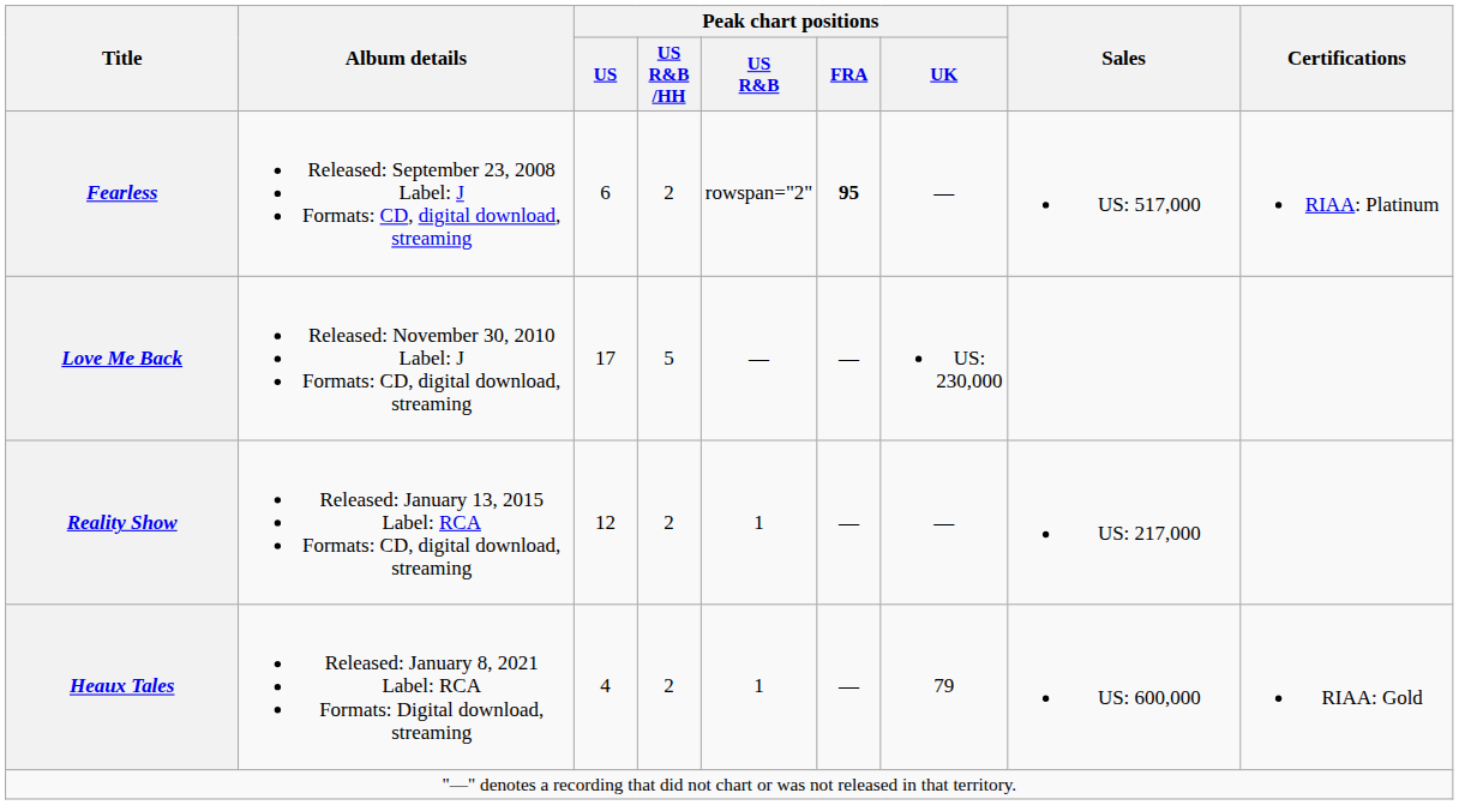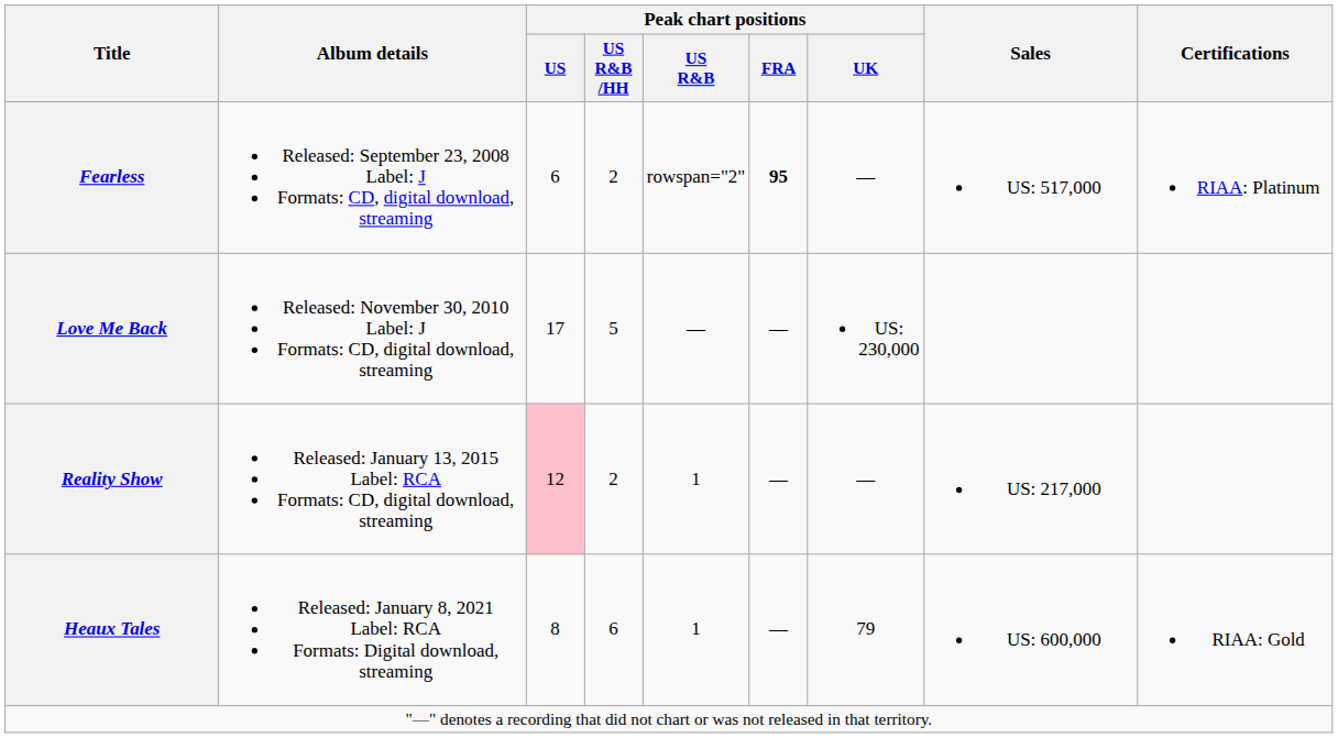Reality Show | Peak chart positions / US: no background -> pink background
Heaux Tales | Peak chart positions / US: 4 -> 8
Heaux Tales | Peak chart positions / US R&B /HH: 2 -> 6
